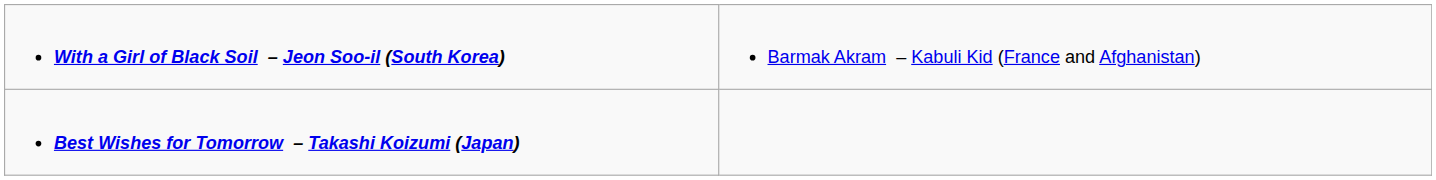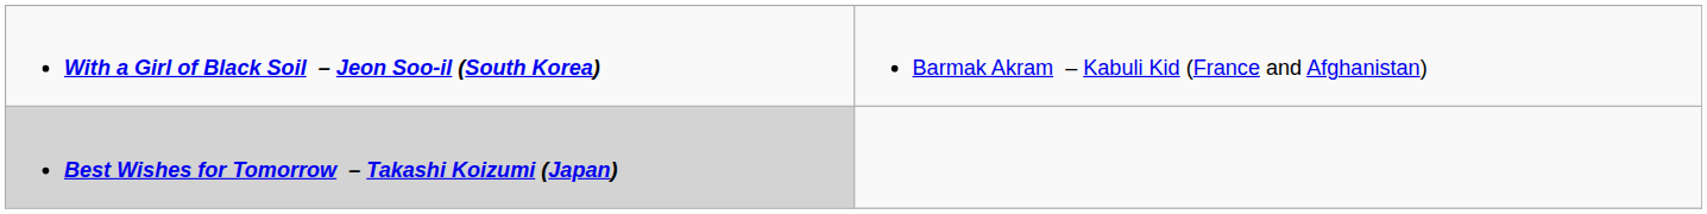Best Wishes for Tomorrow – Takashi Koizumi (Japan) | column 1: no background -> lightgrey background
